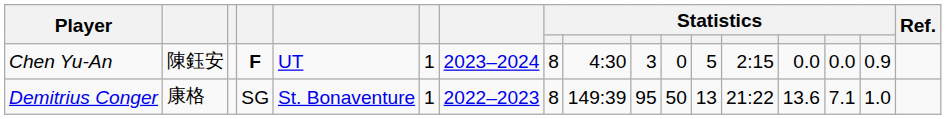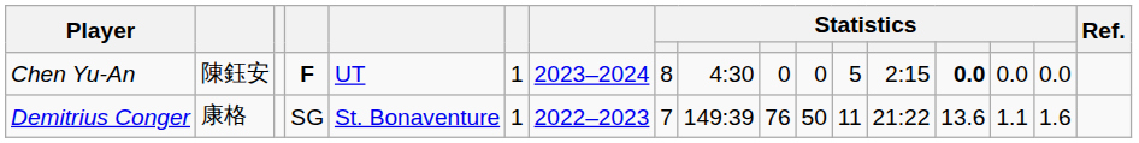Chen Yu-An | column 10: 3 -> 0
Chen Yu-An | column 14: normal -> bold
Chen Yu-An | column 16: 0.9 -> 0.0
Demitrius Conger | column 8: 8 -> 7
Demitrius Conger | column 10: 95 -> 76
Demitrius Conger | column 12: 13 -> 11
Demitrius Conger | column 15: 7.1 -> 1.1
Demitrius Conger | column 16: 1.0 -> 1.6
